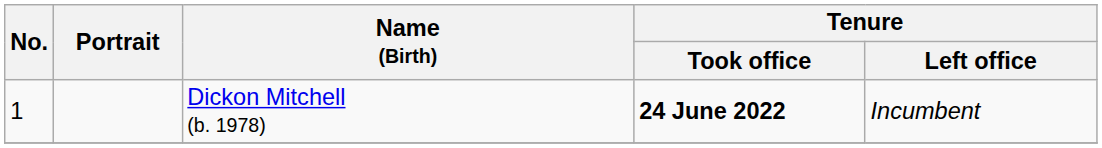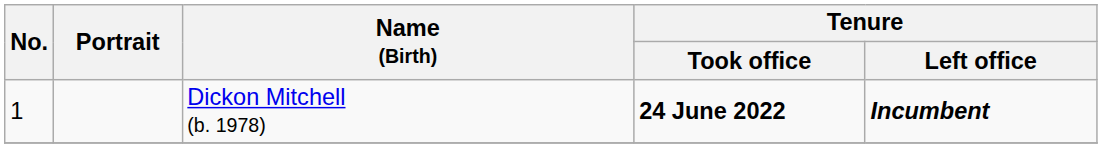Dickon Mitchell (b. 1978) | Tenure / Left office: normal -> bold
